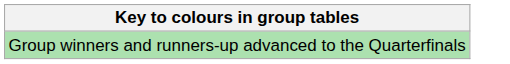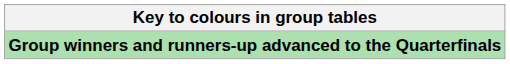row 2 | column 1: normal -> bold
